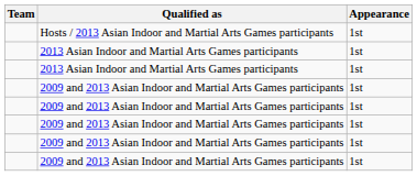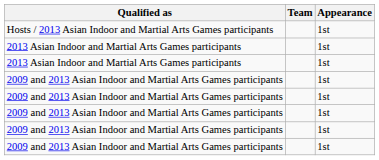columns swapped: Team <-> Qualified as
